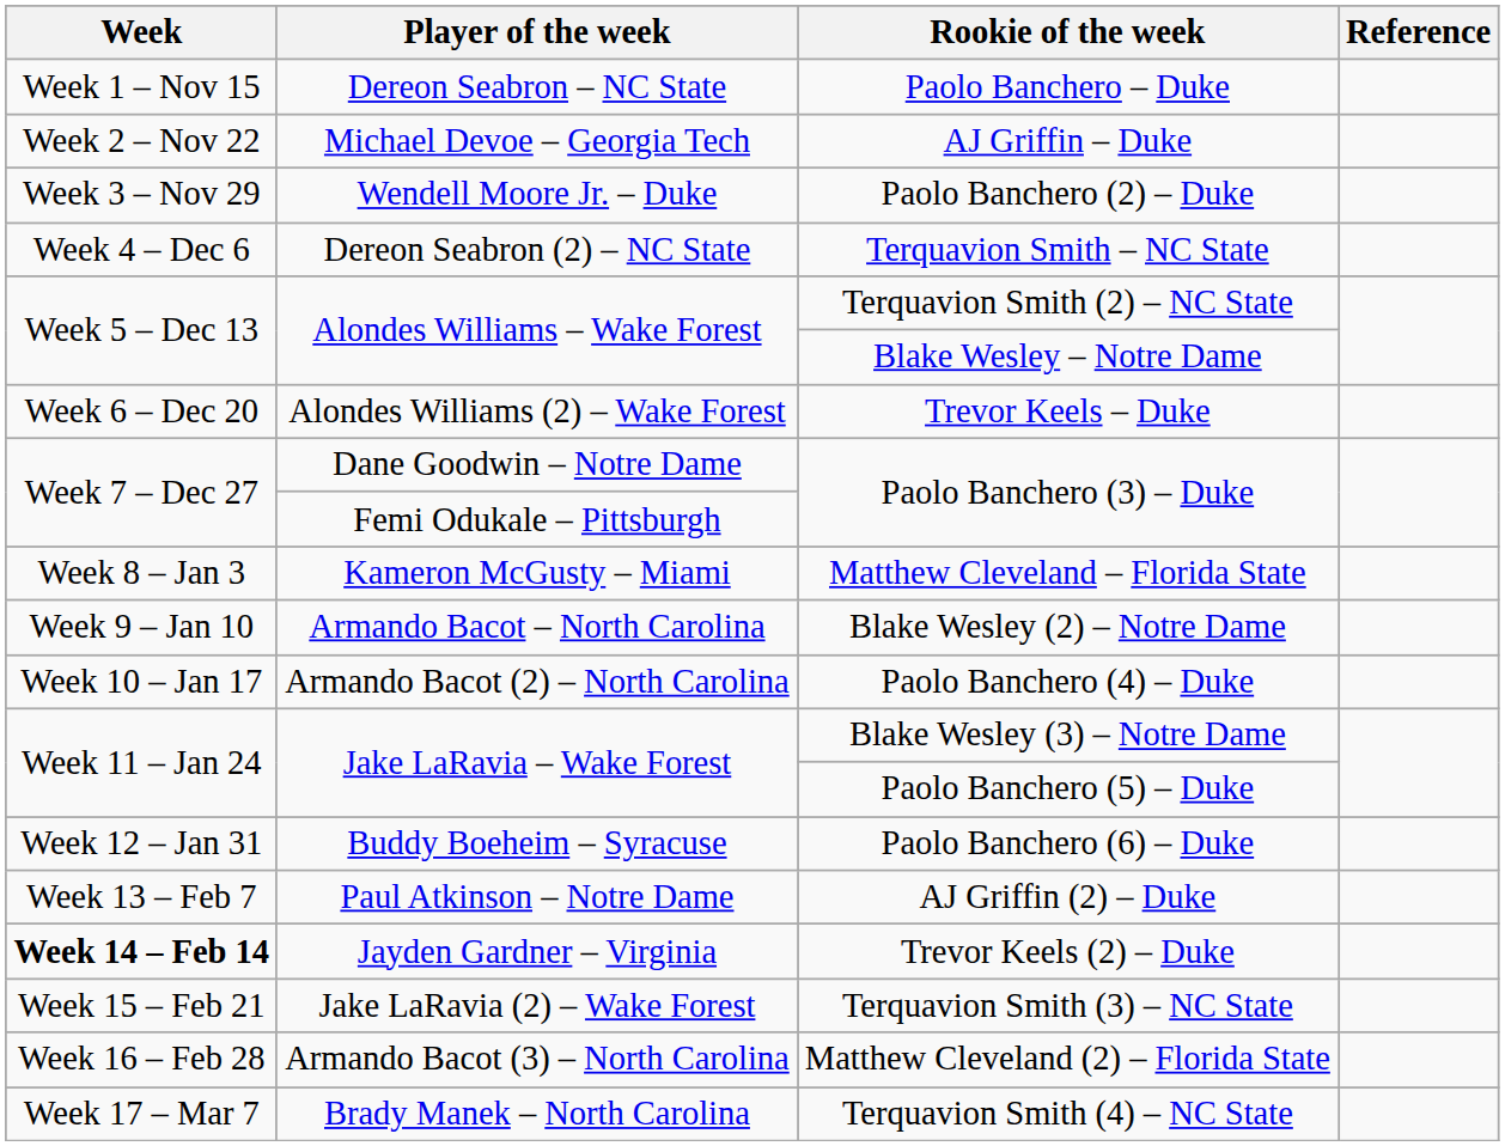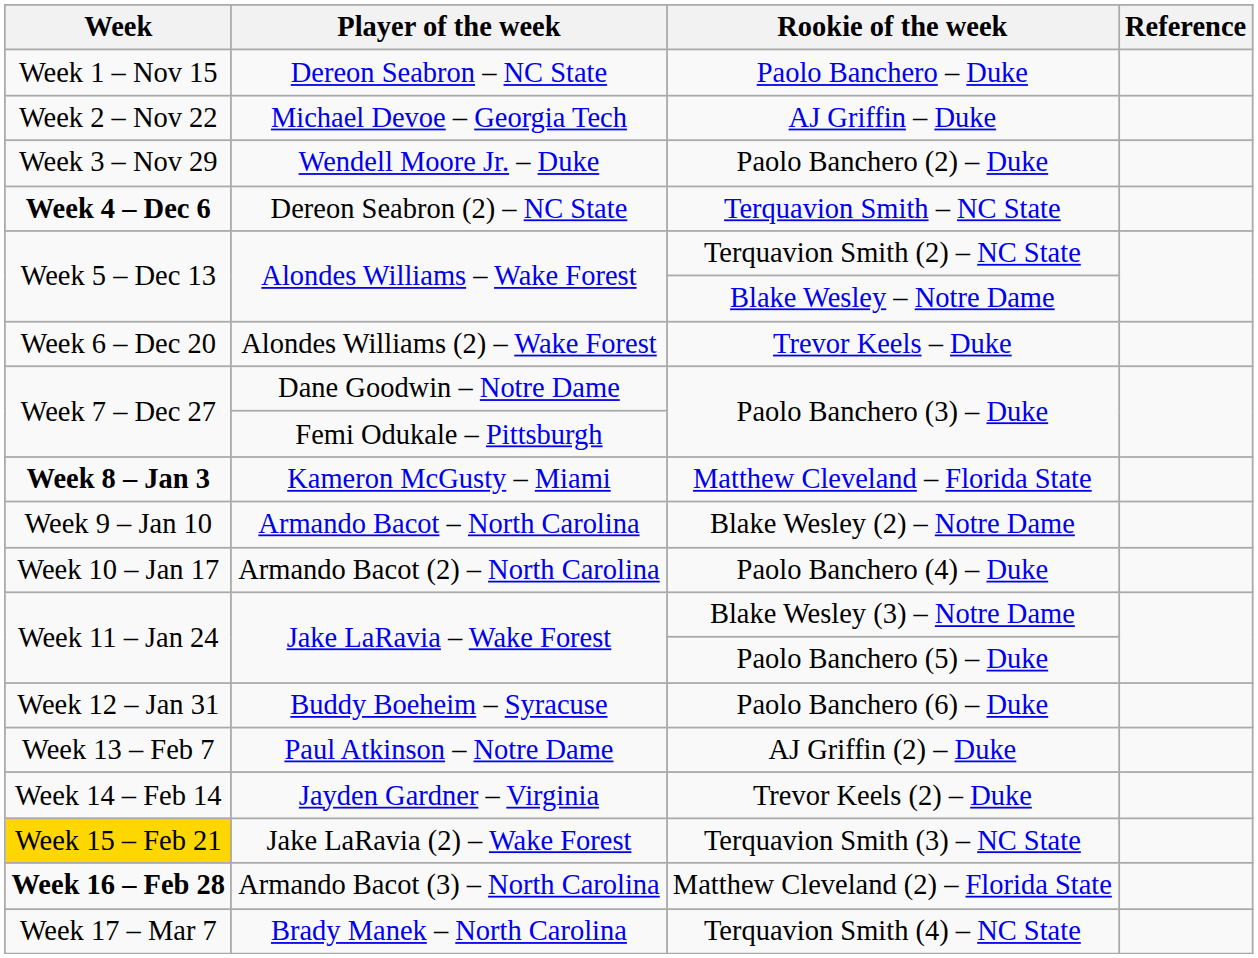Terquavion Smith – NC State | Week: normal -> bold
Matthew Cleveland – Florida State | Week: normal -> bold
Trevor Keels (2) – Duke | Week: bold -> normal
Terquavion Smith (3) – NC State | Week: no background -> gold background
Matthew Cleveland (2) – Florida State | Week: normal -> bold
